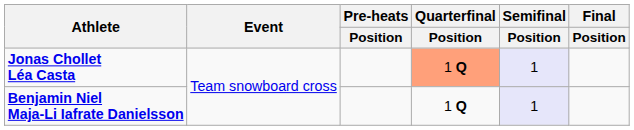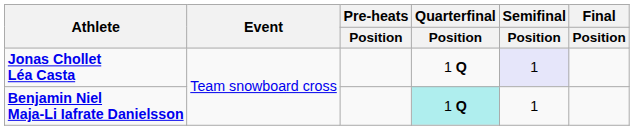Jonas Chollet Léa Casta | Quarterfinal / Position: lightsalmon background -> no background
Benjamin Niel Maja-Li Iafrate Danielsson | Quarterfinal / Position: no background -> paleturquoise background
Benjamin Niel Maja-Li Iafrate Danielsson | Semifinal / Position: lavender background -> no background
